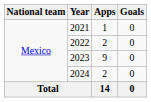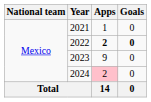2022 | Apps: normal -> bold
2022 | Goals: normal -> bold
2024 | Apps: no background -> pink background
